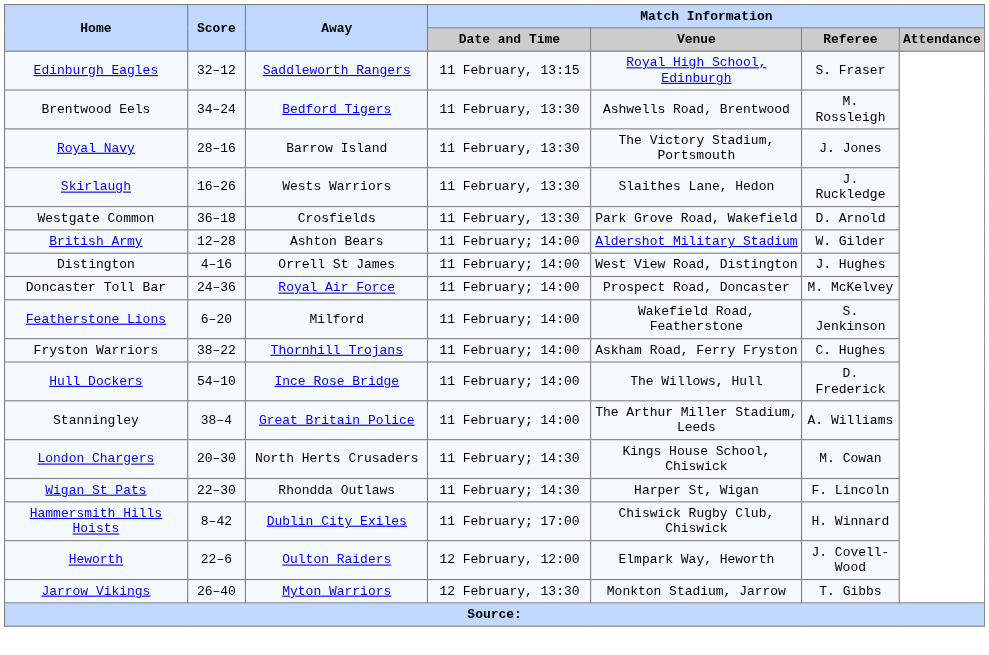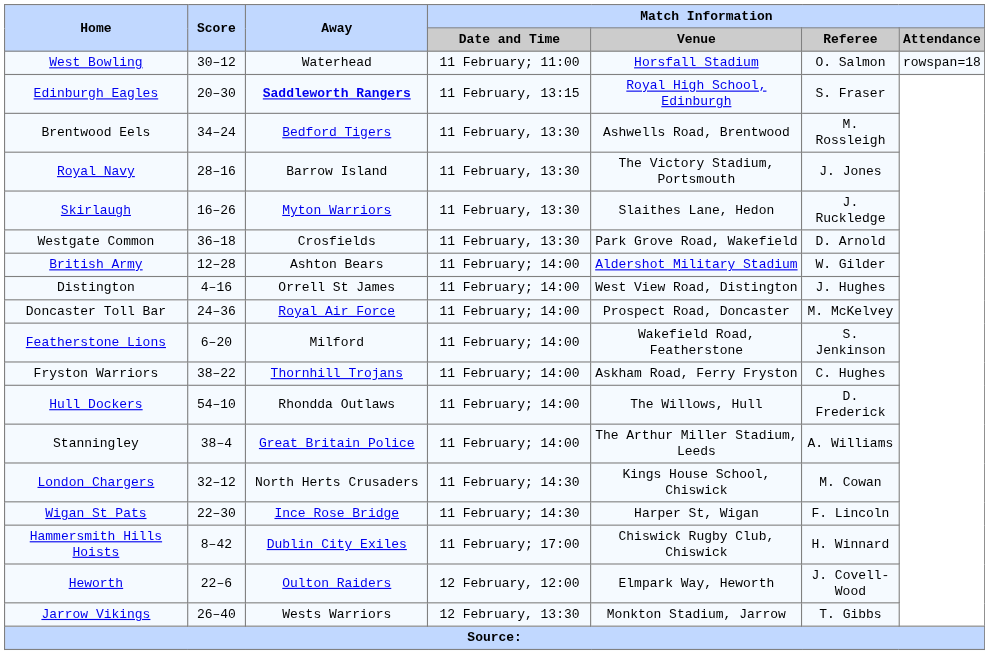+ row: West Bowling | 30–12 | Waterhead | 11 February; 11:00 | Horsfall Stadium | O. Salmon | rowspan=18
Edinburgh Eagles | Score: 32–12 -> 20–30
Edinburgh Eagles | Away: normal -> bold
Skirlaugh | Away: Wests Warriors -> Myton Warriors
Hull Dockers | Away: Ince Rose Bridge -> Rhondda Outlaws
London Chargers | Score: 20–30 -> 32–12
Wigan St Pats | Away: Rhondda Outlaws -> Ince Rose Bridge
Jarrow Vikings | Away: Myton Warriors -> Wests Warriors
